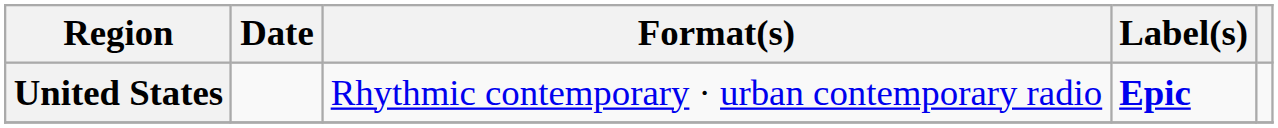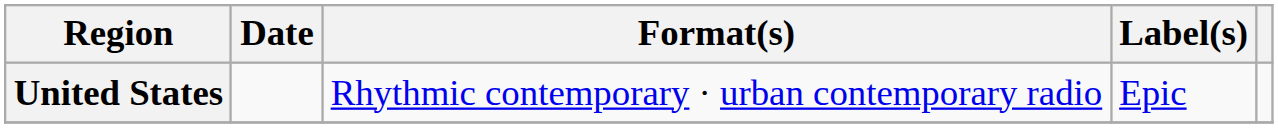United States | Label(s): bold -> normal
